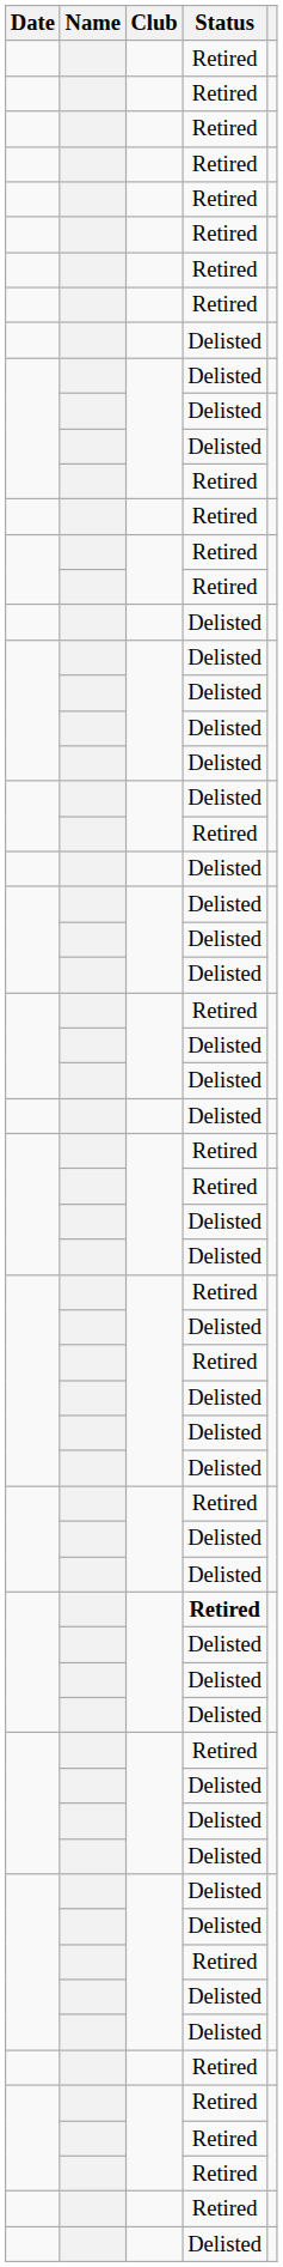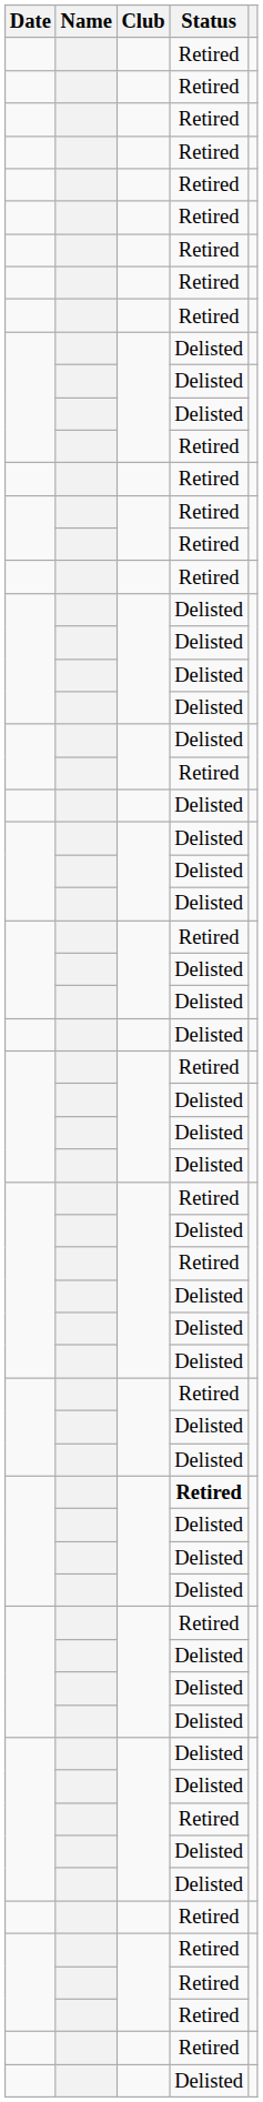row 10 | Status: Delisted -> Retired
row 18 | Status: Delisted -> Retired
row 34 | Status: Retired -> Delisted
